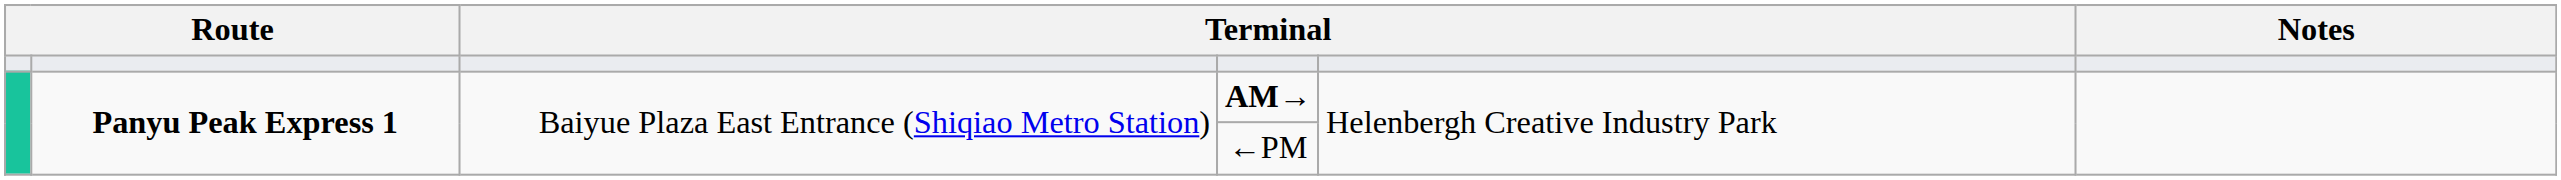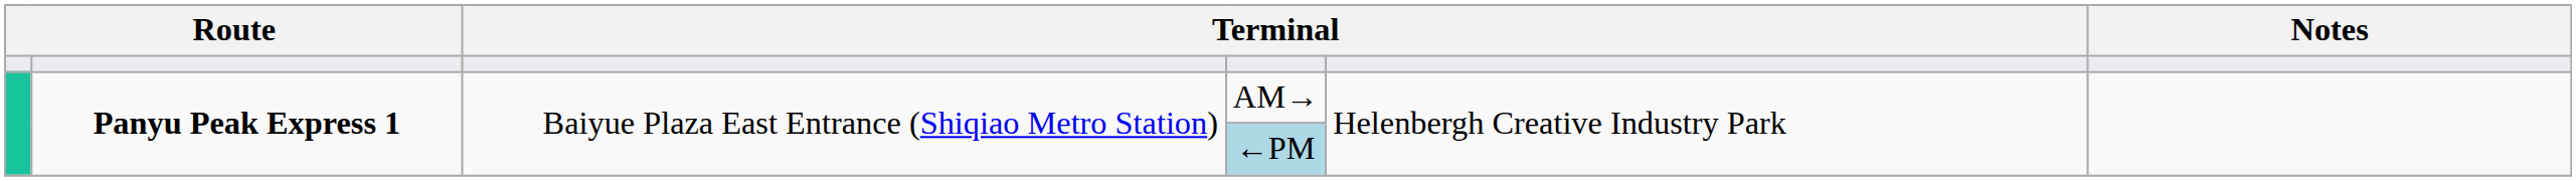AM→ | column 4: bold -> normal
←PM | column 4: no background -> lightblue background
